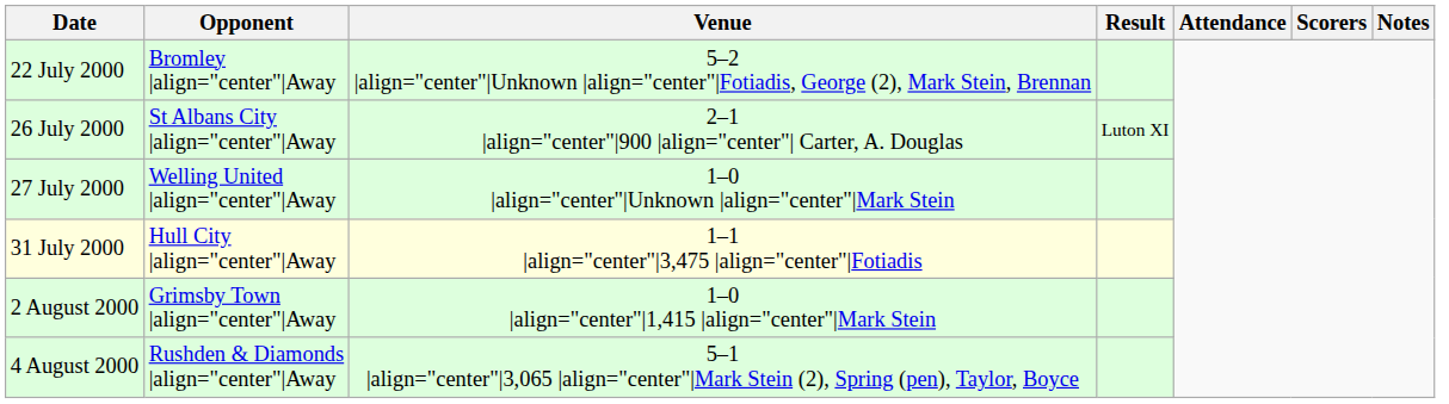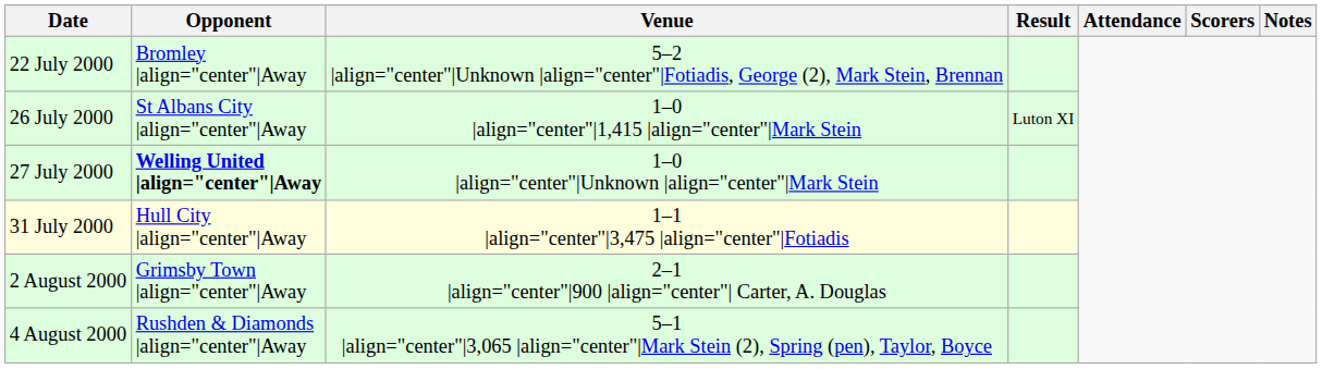26 July 2000 | Venue: 2–1 |align="center"|900 |align="center"| Carter, A. Douglas -> 1–0 |align="center"|1,415 |align="center"|Mark Stein
27 July 2000 | Opponent: normal -> bold
2 August 2000 | Venue: 1–0 |align="center"|1,415 |align="center"|Mark Stein -> 2–1 |align="center"|900 |align="center"| Carter, A. Douglas
